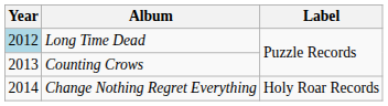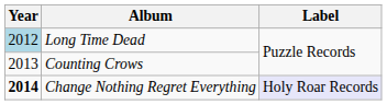Change Nothing Regret Everything | Year: normal -> bold
Change Nothing Regret Everything | Label: no background -> lavender background
